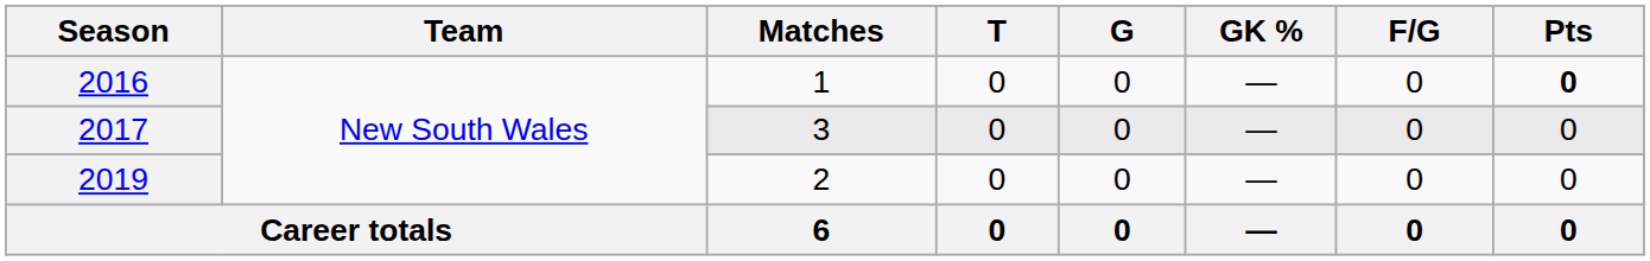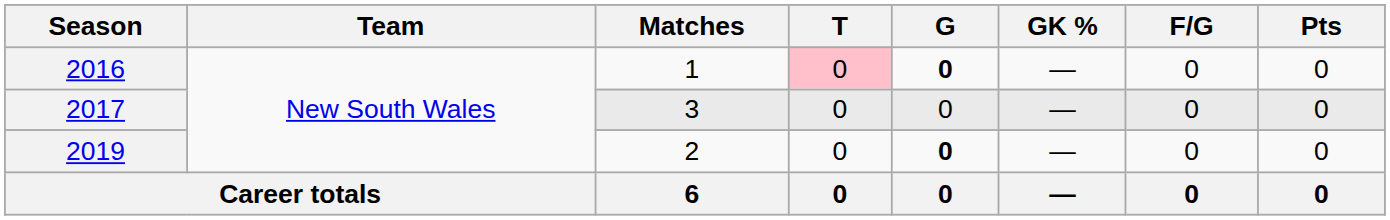2016 | T: no background -> pink background
2016 | G: normal -> bold
2016 | Pts: bold -> normal
2019 | G: normal -> bold
